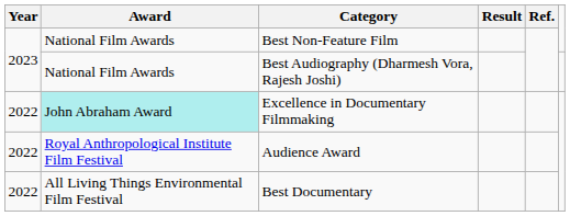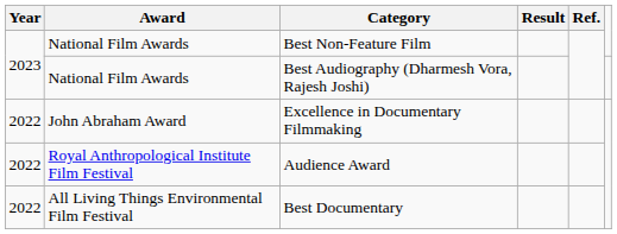Excellence in Documentary Filmmaking | Award: paleturquoise background -> no background
